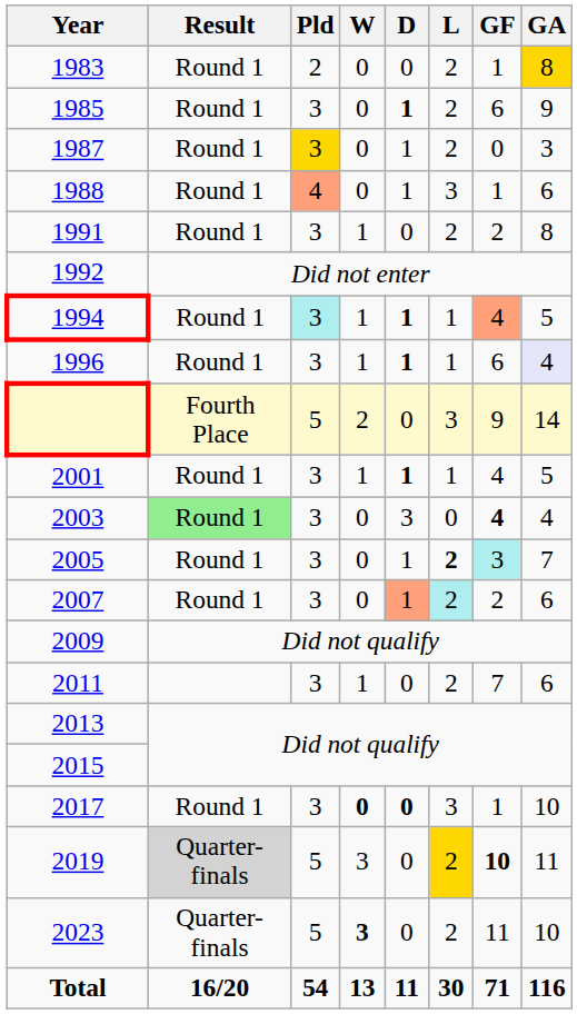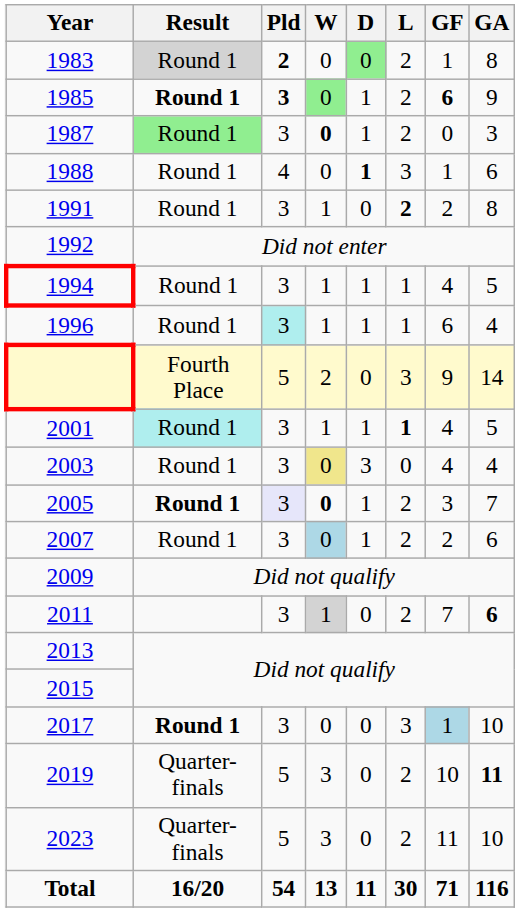1983 | Result: no background -> lightgrey background
1983 | Pld: normal -> bold
1983 | D: no background -> lightgreen background
1983 | GA: gold background -> no background
1985 | Result: normal -> bold
1985 | Pld: normal -> bold
1985 | W: no background -> lightgreen background
1985 | D: bold -> normal
1985 | GF: normal -> bold
1987 | Result: no background -> lightgreen background
1987 | Pld: gold background -> no background
1987 | W: normal -> bold
1988 | Pld: lightsalmon background -> no background
1988 | D: normal -> bold
1991 | L: normal -> bold
1994 | Pld: paleturquoise background -> no background
1994 | D: bold -> normal
1994 | GF: lightsalmon background -> no background
1996 | Pld: no background -> paleturquoise background
1996 | D: bold -> normal
1996 | GA: lavender background -> no background
2001 | Result: no background -> paleturquoise background
2001 | D: bold -> normal
2001 | L: normal -> bold
2003 | Result: lightgreen background -> no background
2003 | W: no background -> khaki background
2003 | GF: bold -> normal
2005 | Result: normal -> bold
2005 | Pld: no background -> lavender background
2005 | W: normal -> bold
2005 | L: bold -> normal
2005 | GF: paleturquoise background -> no background
2007 | W: no background -> lightblue background
2007 | D: lightsalmon background -> no background
2007 | L: paleturquoise background -> no background
2011 | W: no background -> lightgrey background
2011 | GA: normal -> bold
2017 | Result: normal -> bold
2017 | W: bold -> normal
2017 | D: bold -> normal
2017 | GF: no background -> lightblue background
2019 | Result: lightgrey background -> no background
2019 | L: gold background -> no background
2019 | GF: bold -> normal
2019 | GA: normal -> bold
2023 | W: bold -> normal
